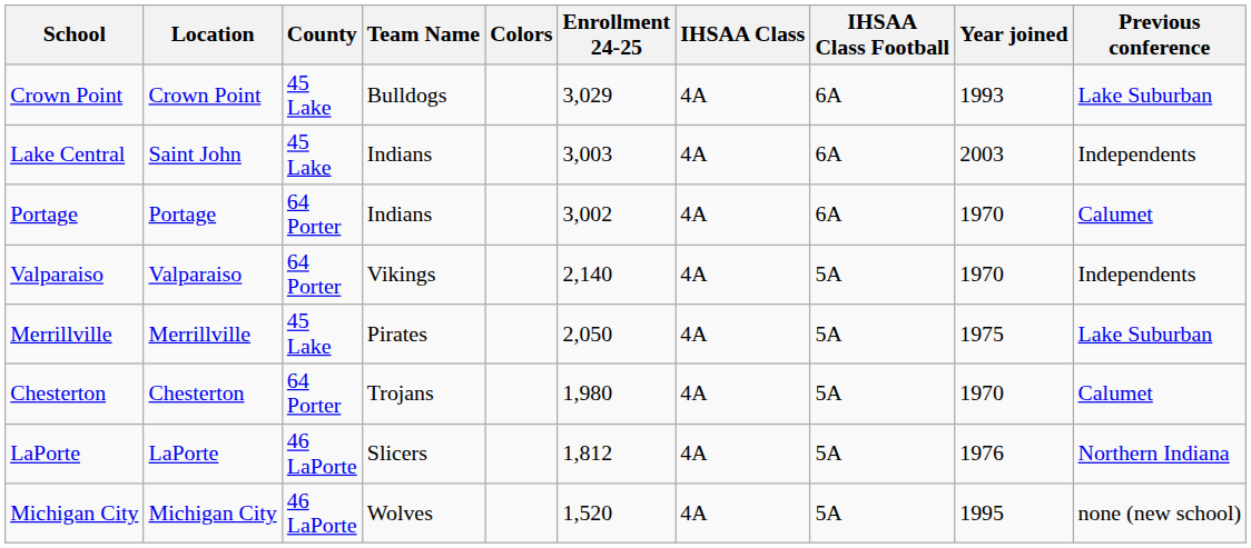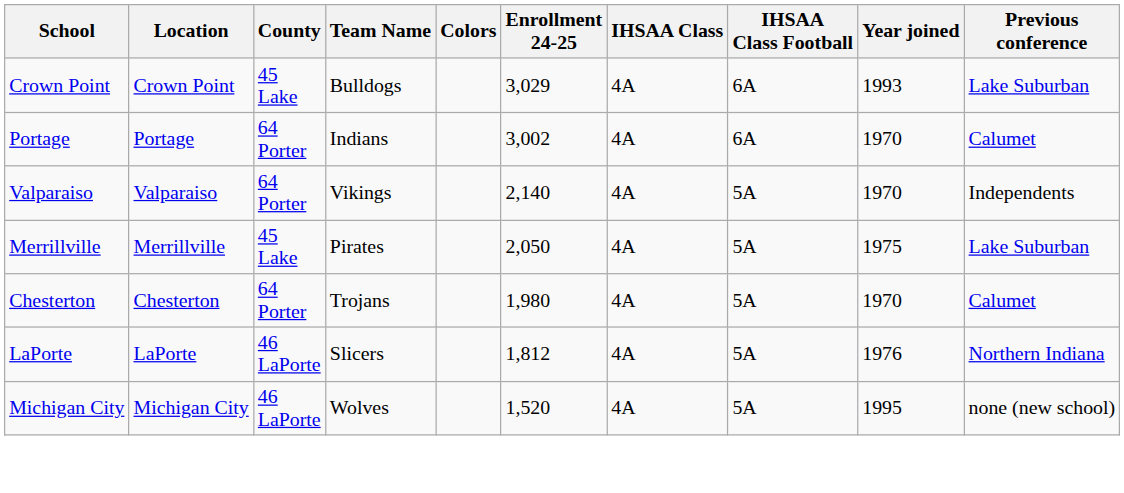- row: Lake Central | Saint John | 45 Lake | Indians | 3,003 | 4A | 6A | 2003 | Independents
